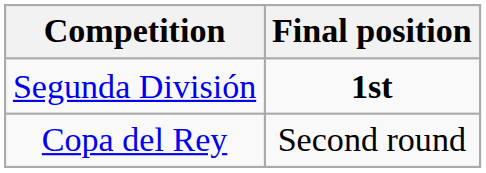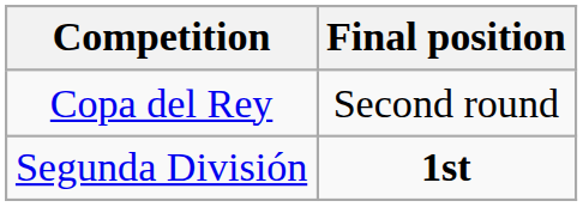rows swapped: Segunda División <-> Copa del Rey
